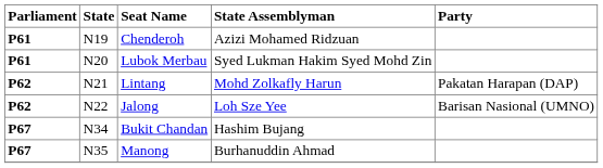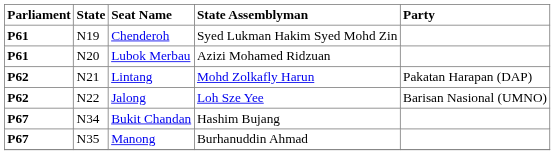Chenderoh | State Assemblyman: Azizi Mohamed Ridzuan -> Syed Lukman Hakim Syed Mohd Zin
Lubok Merbau | State Assemblyman: Syed Lukman Hakim Syed Mohd Zin -> Azizi Mohamed Ridzuan
